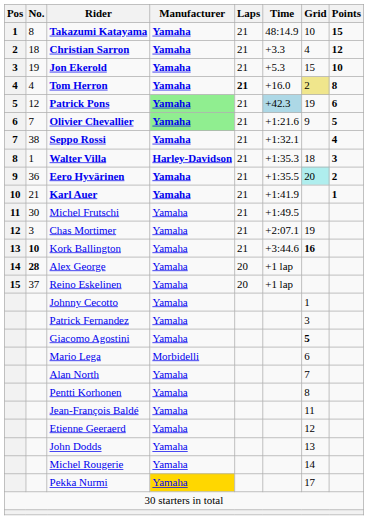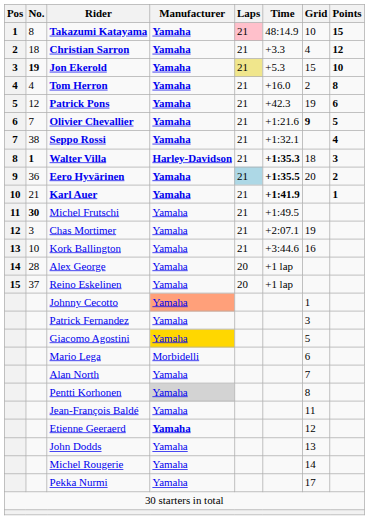Takazumi Katayama | Laps: no background -> pink background
Jon Ekerold | No.: normal -> bold
Jon Ekerold | Laps: no background -> khaki background
Tom Herron | Laps: bold -> normal
Tom Herron | Grid: khaki background -> no background
Patrick Pons | Manufacturer: lightgreen background -> no background
Patrick Pons | Time: lightblue background -> no background
Olivier Chevallier | Manufacturer: lightgreen background -> no background
Olivier Chevallier | Grid: normal -> bold
Walter Villa | No.: normal -> bold
Walter Villa | Time: normal -> bold
Eero Hyvärinen | Laps: no background -> lightblue background
Eero Hyvärinen | Time: normal -> bold
Eero Hyvärinen | Grid: paleturquoise background -> no background
Karl Auer | Time: normal -> bold
Michel Frutschi | No.: normal -> bold
Kork Ballington | No.: bold -> normal
Kork Ballington | Grid: bold -> normal
Alex George | No.: bold -> normal
Johnny Cecotto | Manufacturer: no background -> lightsalmon background
Giacomo Agostini | Manufacturer: no background -> gold background
Giacomo Agostini | Grid: bold -> normal
Pentti Korhonen | Manufacturer: no background -> lightgrey background
Etienne Geeraerd | Manufacturer: normal -> bold
Pekka Nurmi | Manufacturer: gold background -> no background
